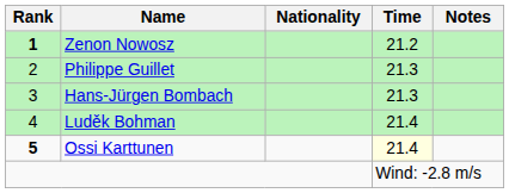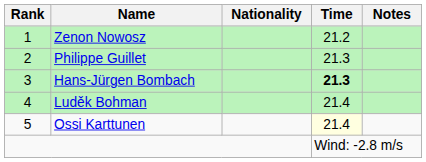Zenon Nowosz | Rank: bold -> normal
Hans-Jürgen Bombach | Time: normal -> bold
Ossi Karttunen | Rank: bold -> normal
